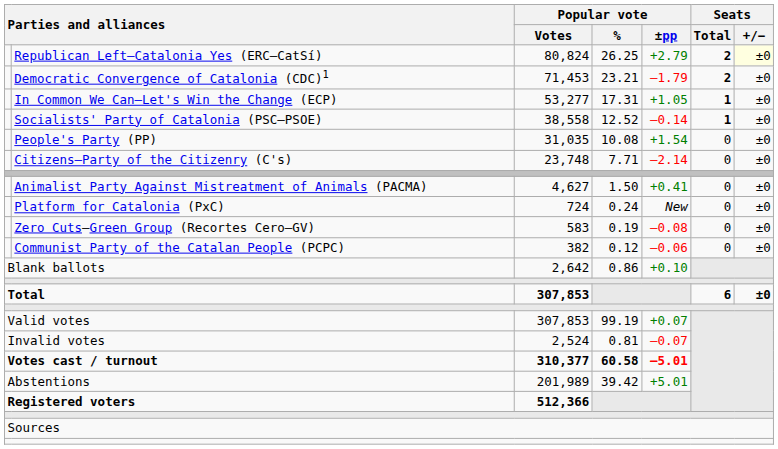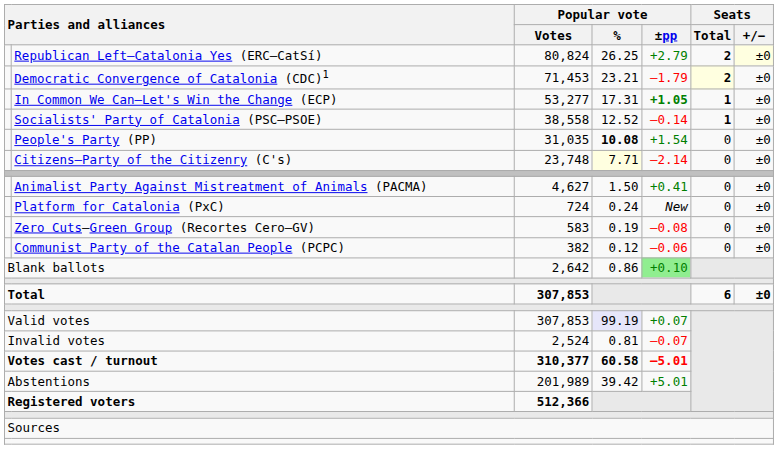Democratic Convergence of Catalonia (CDC)1 | Seats / Total: no background -> lightyellow background
In Common We Can–Let's Win the Change (ECP) | Popular vote / ±pp: normal -> bold
People's Party (PP) | Popular vote / %: normal -> bold
Citizens–Party of the Citizenry (C's) | Popular vote / %: no background -> lightyellow background
Blank ballots | Popular vote / ±pp: no background -> lightgreen background
Valid votes | Popular vote / %: no background -> lavender background
